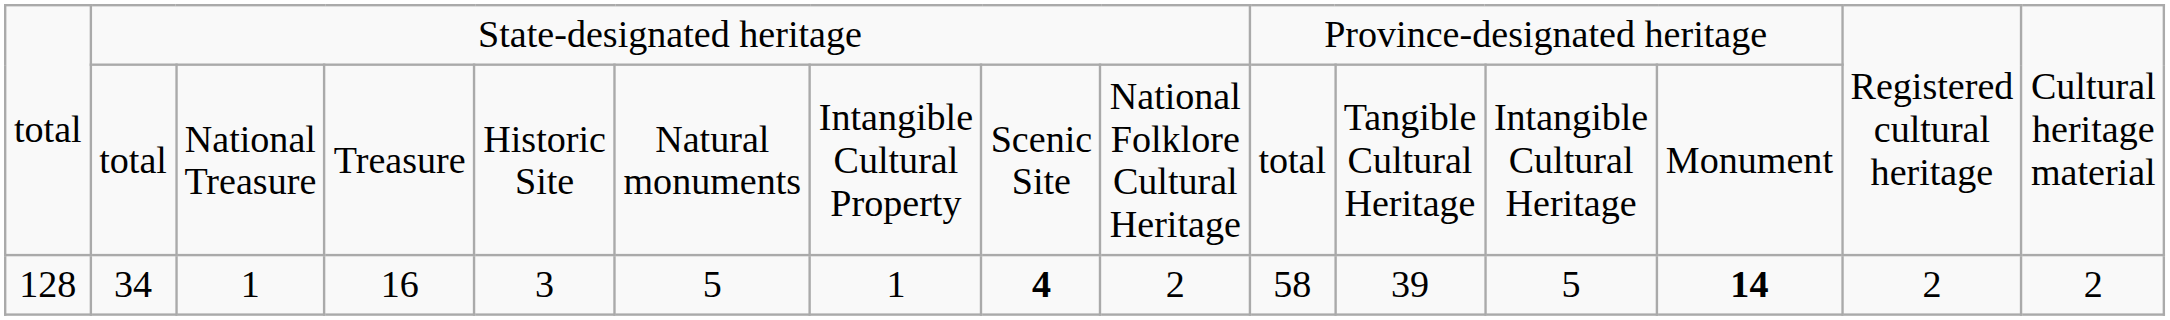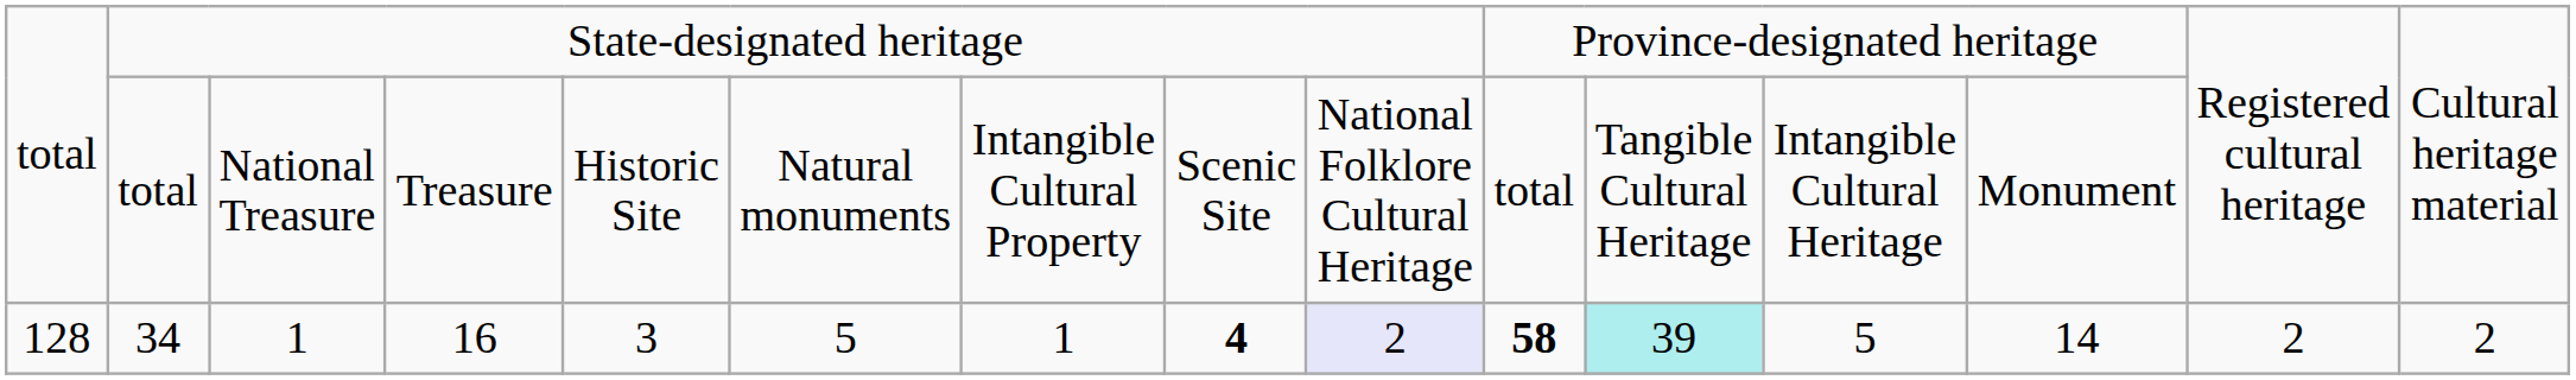128 | column 9: no background -> lavender background
128 | column 10: normal -> bold
128 | column 11: no background -> paleturquoise background
128 | column 13: bold -> normal
